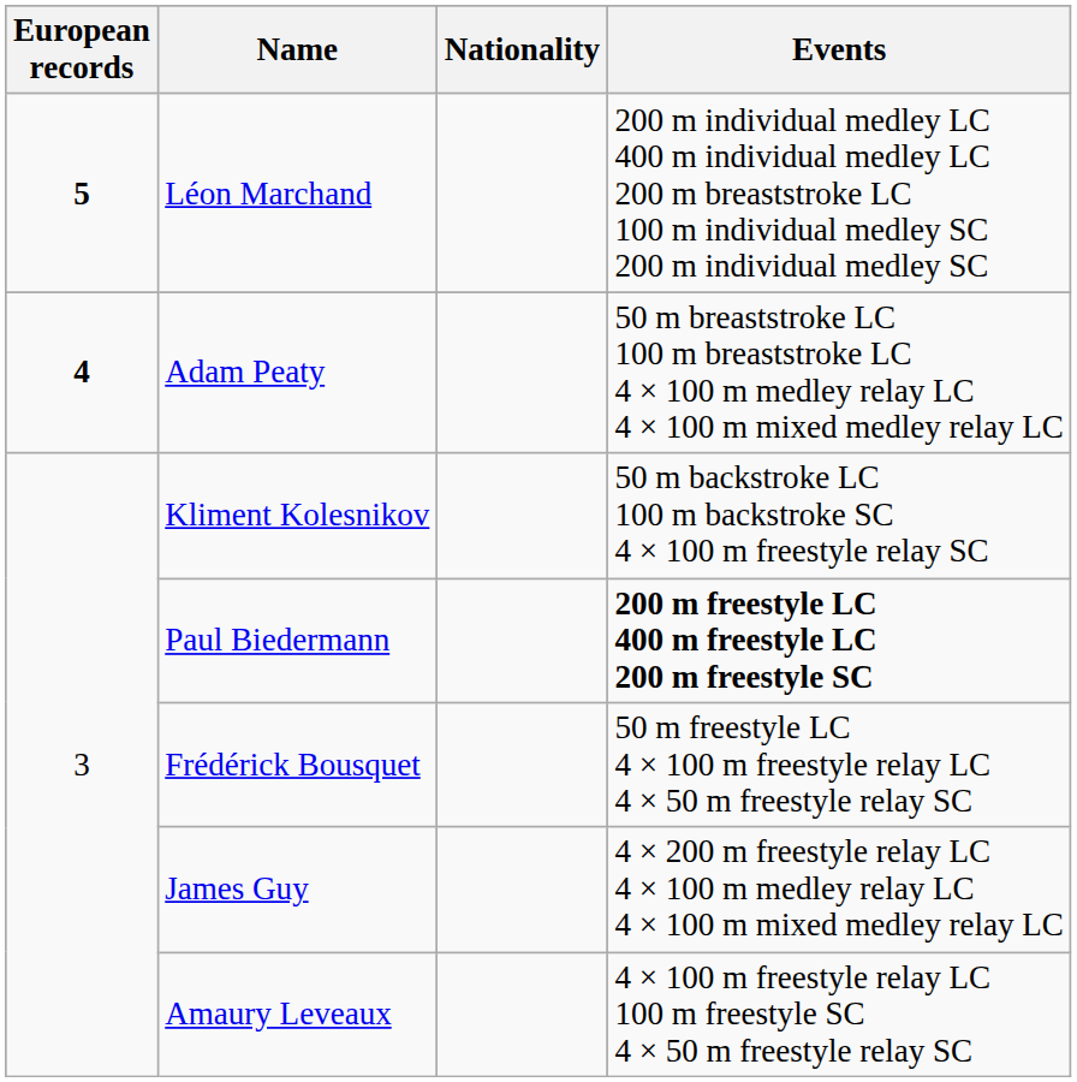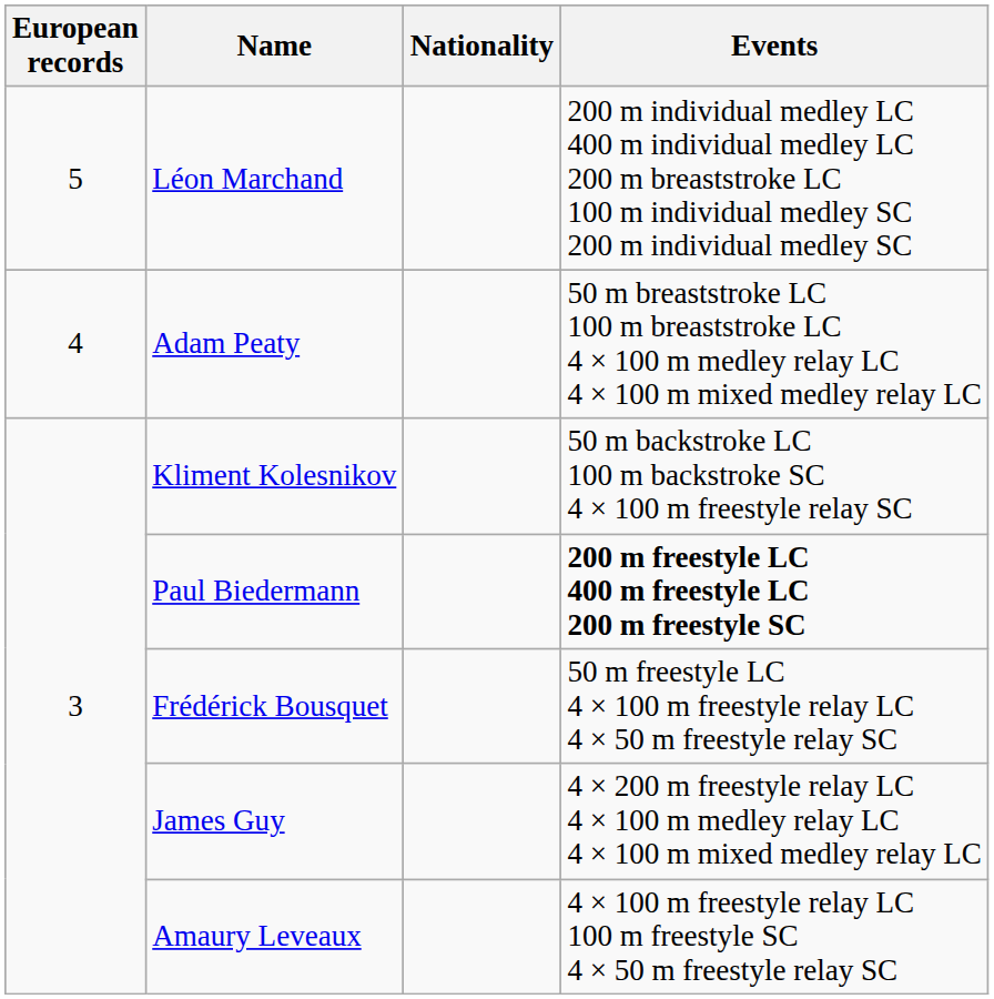Léon Marchand | European records: bold -> normal
Adam Peaty | European records: bold -> normal
